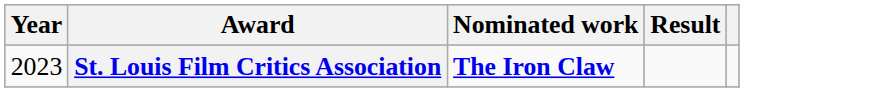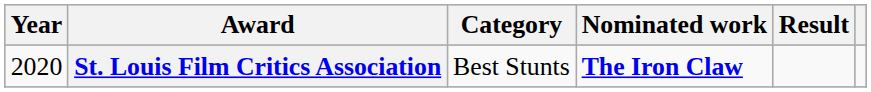+ column: Category | Best Stunts
St. Louis Film Critics Association | Year: 2023 -> 2020
